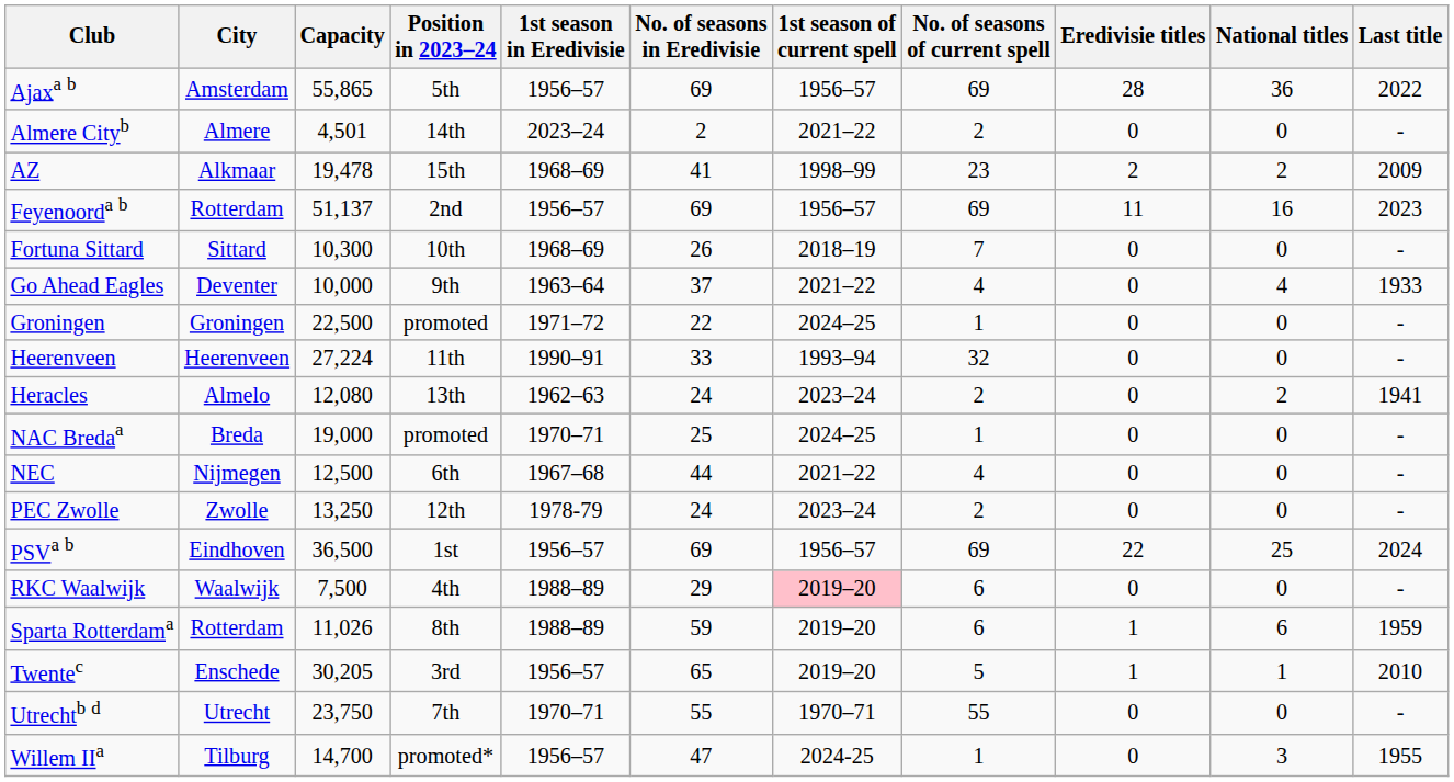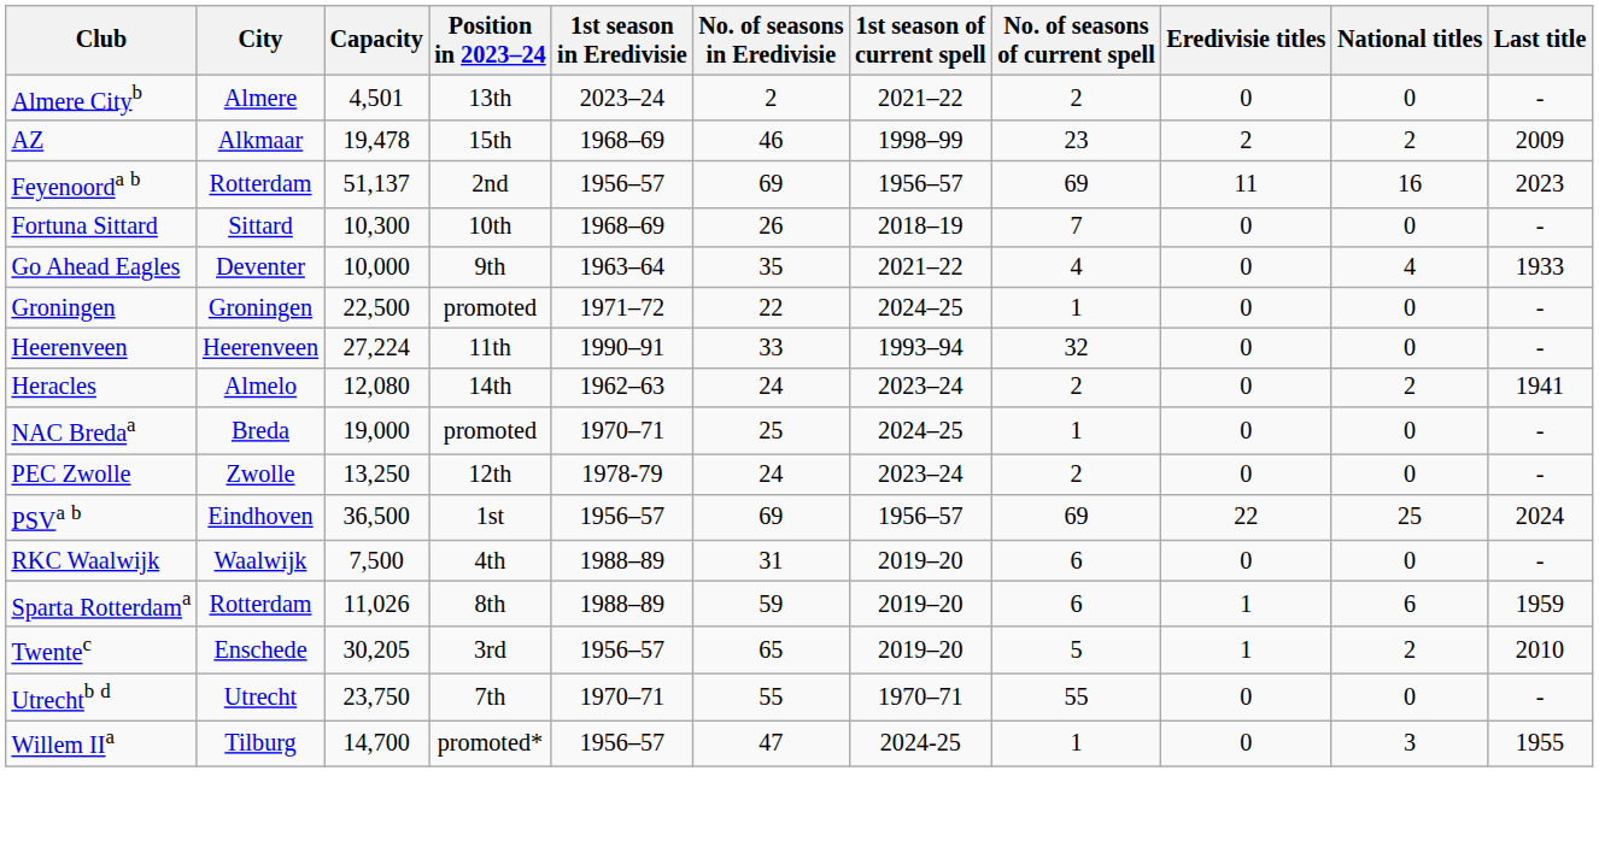- row: Ajaxa b | Amsterdam | 55,865 | 5th | 1956–57 | 69 | 1956–57 | 69 | 28 | 36 | 2022
Almere Cityb | Position in 2023–24: 14th -> 13th
AZ | No. of seasons in Eredivisie: 41 -> 46
Go Ahead Eagles | No. of seasons in Eredivisie: 37 -> 35
Heracles | Position in 2023–24: 13th -> 14th
- row: NEC | Nijmegen | 12,500 | 6th | 1967–68 | 44 | 2021–22 | 4 | 0 | 0 | -
RKC Waalwijk | No. of seasons in Eredivisie: 29 -> 31
RKC Waalwijk | 1st season of current spell: pink background -> no background
Twentec | National titles: 1 -> 2
